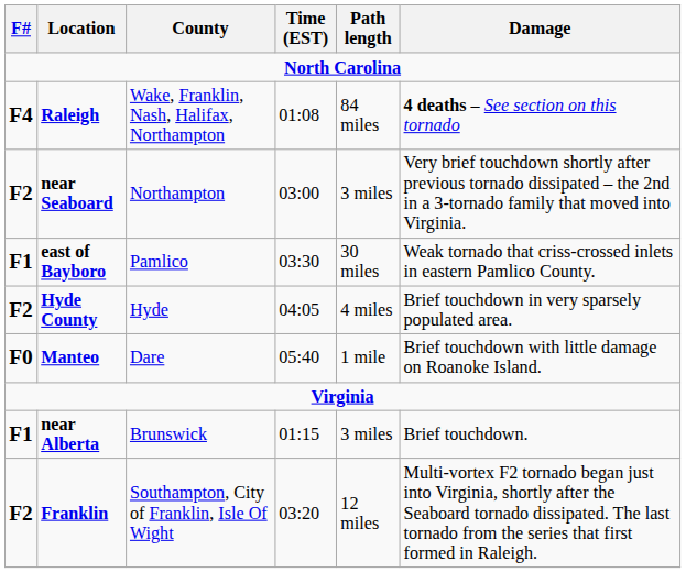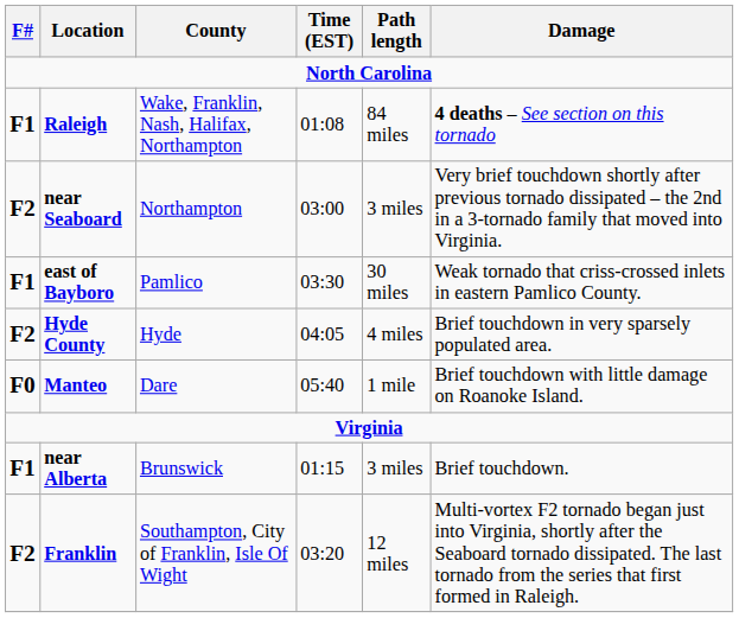Raleigh | F#: F4 -> F1
